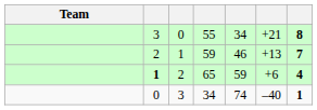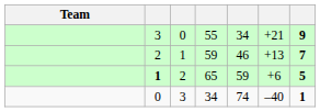row 2 | column 7: 8 -> 9
row 4 | column 7: 4 -> 5
